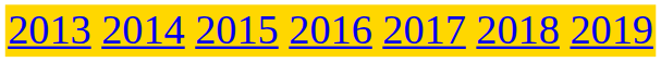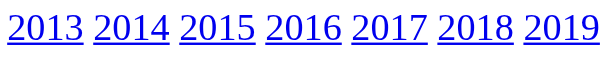row 1 | column 1: gold background -> no background
